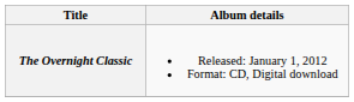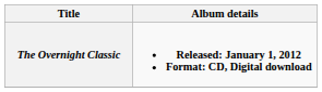The Overnight Classic | Album details: normal -> bold
